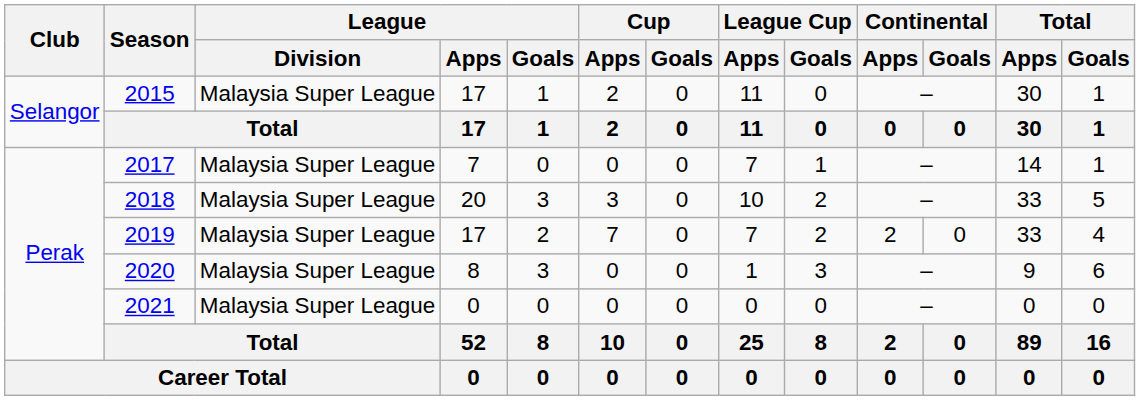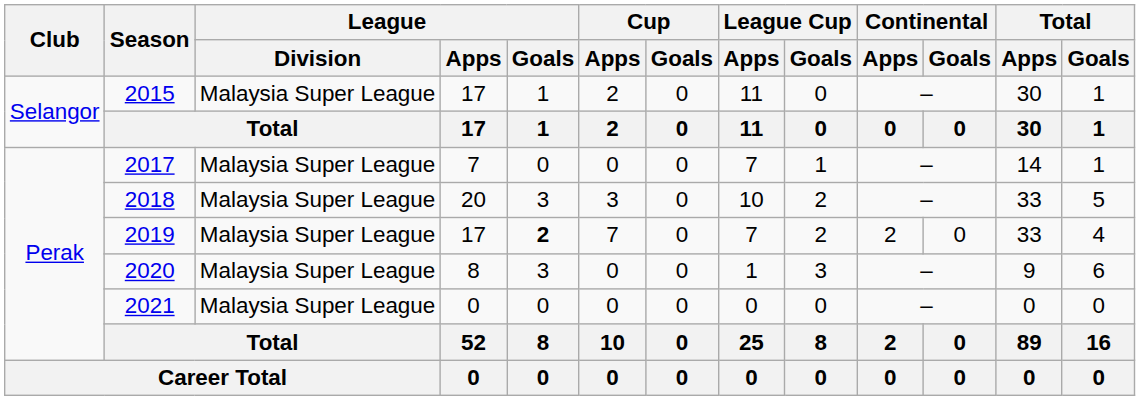2019 | League / Goals: normal -> bold
